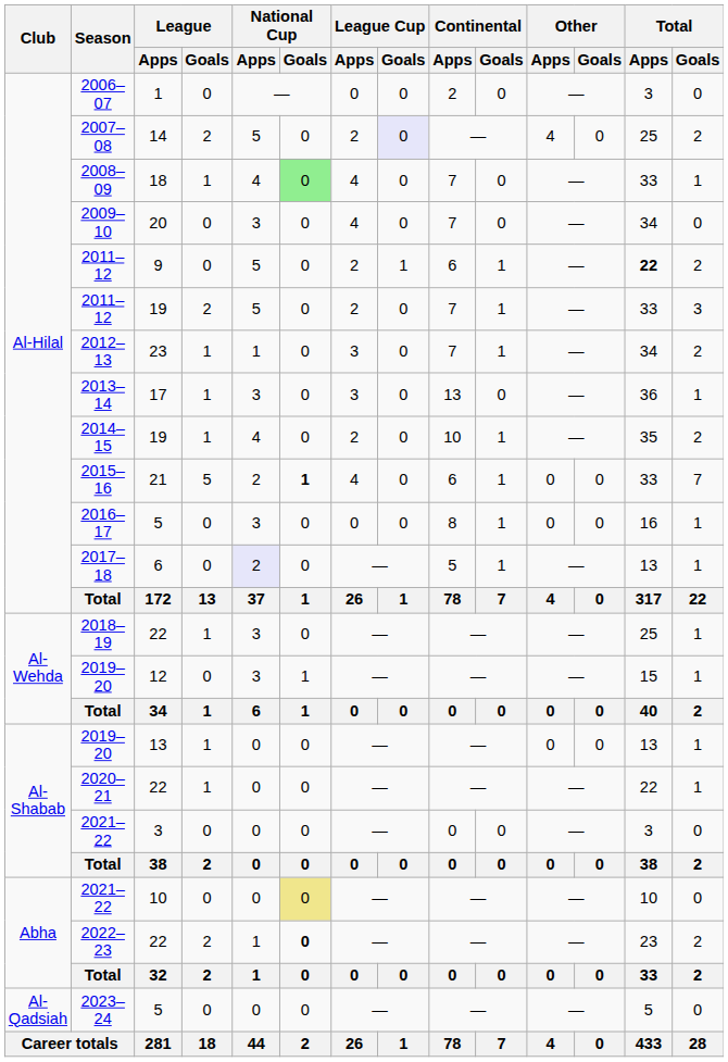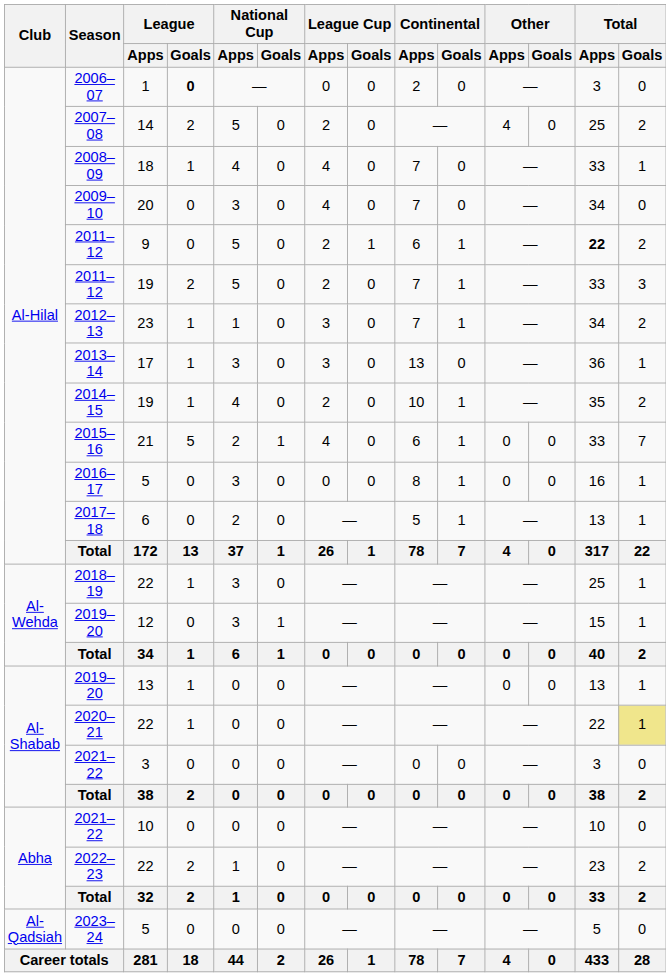2006–07 | League / Goals: normal -> bold
2007–08 | League Cup / Goals: lavender background -> no background
2008–09 | National Cup / Goals: lightgreen background -> no background
2015–16 | National Cup / Goals: bold -> normal
2017–18 | National Cup / Apps: lavender background -> no background
2020–21 | Total / Goals: no background -> khaki background
2021–22 / 10 | National Cup / Goals: khaki background -> no background
2022–23 | National Cup / Goals: bold -> normal
